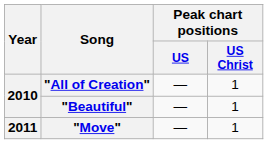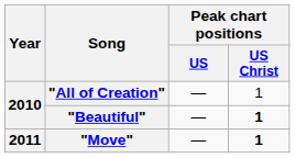"Beautiful" | Peak chart positions / US Christ: normal -> bold
"Move" | Peak chart positions / US Christ: normal -> bold
